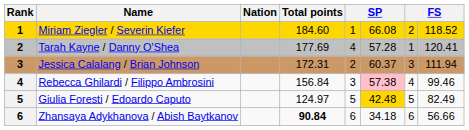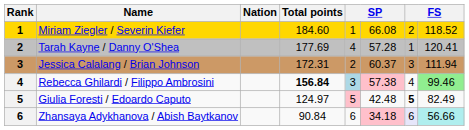Rebecca Ghilardi / Filippo Ambrosini | Total points: normal -> bold
Rebecca Ghilardi / Filippo Ambrosini | column 5: no background -> lightblue background
Rebecca Ghilardi / Filippo Ambrosini | column 8: no background -> lightgreen background
Giulia Foresti / Edoardo Caputo | column 5: no background -> pink background
Giulia Foresti / Edoardo Caputo | column 6: gold background -> no background
Giulia Foresti / Edoardo Caputo | column 7: normal -> bold
Zhansaya Adykhanova / Abish Baytkanov | Total points: bold -> normal
Zhansaya Adykhanova / Abish Baytkanov | column 6: no background -> pink background
Zhansaya Adykhanova / Abish Baytkanov | column 7: no background -> lavender background
Zhansaya Adykhanova / Abish Baytkanov | column 8: no background -> paleturquoise background
